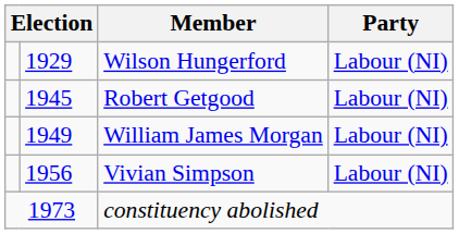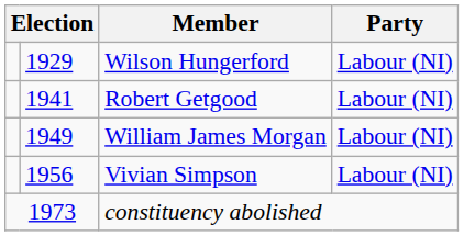Robert Getgood | column 2: 1945 -> 1941
